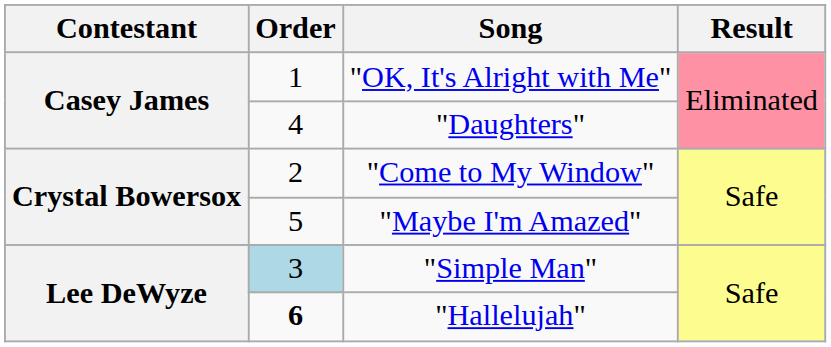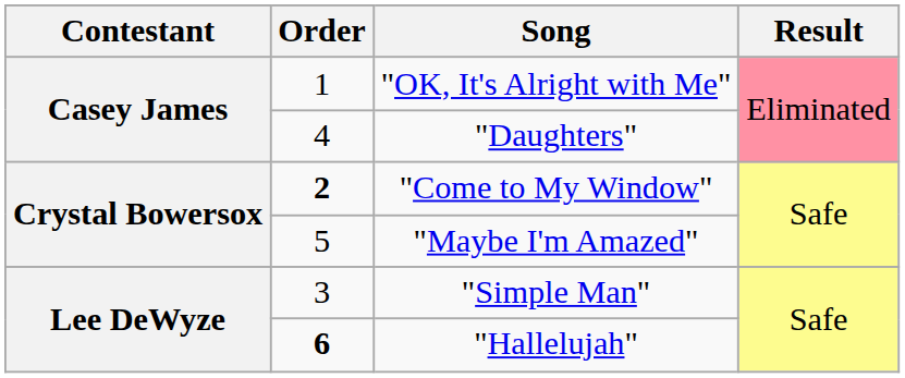"Come to My Window" | Order: normal -> bold
"Simple Man" | Order: lightblue background -> no background
